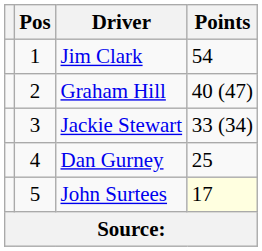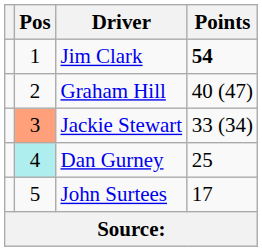Jim Clark | Points: normal -> bold
Jackie Stewart | Pos: no background -> lightsalmon background
Dan Gurney | Pos: no background -> paleturquoise background
John Surtees | Points: lightyellow background -> no background
